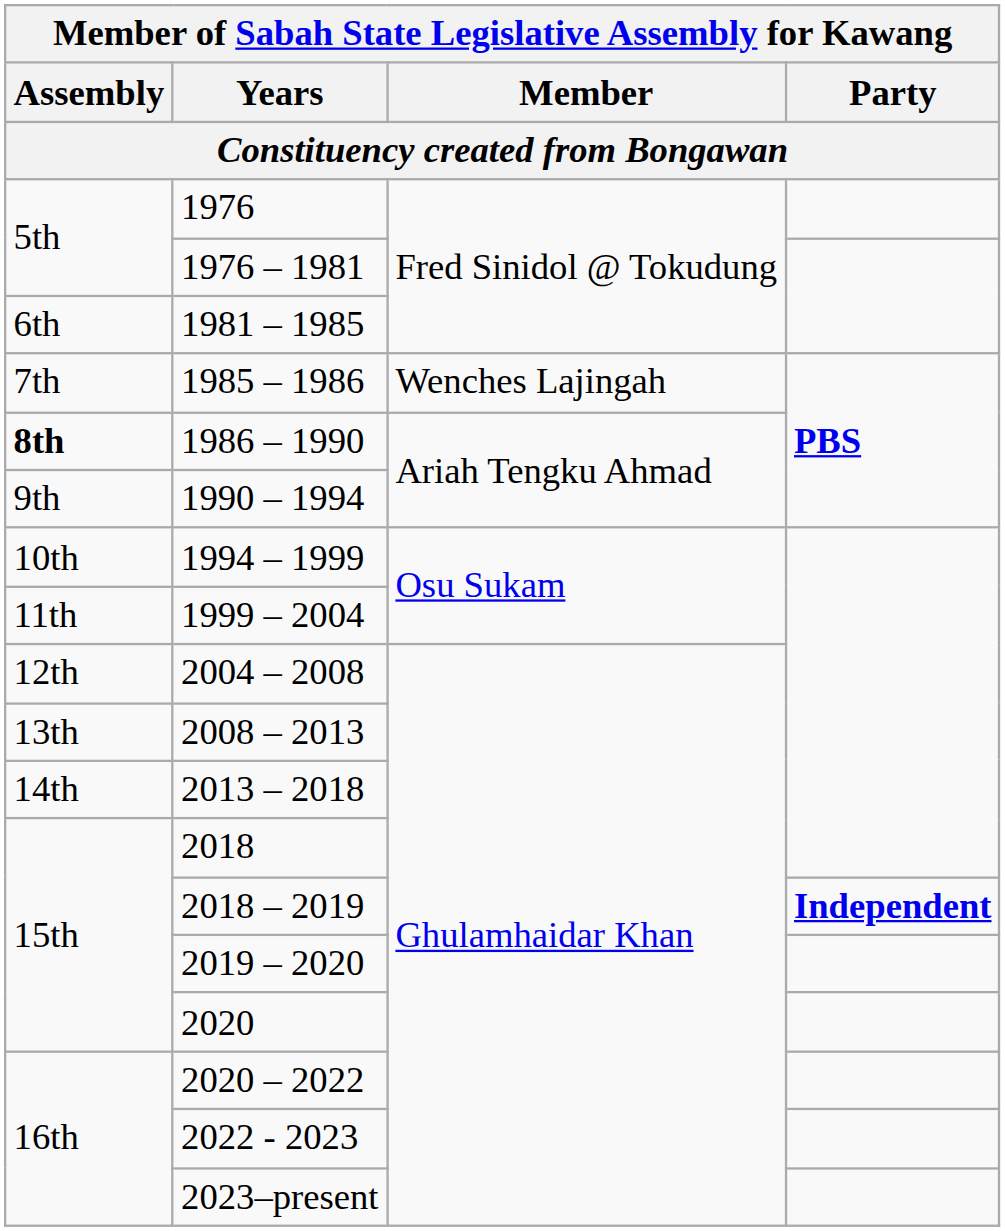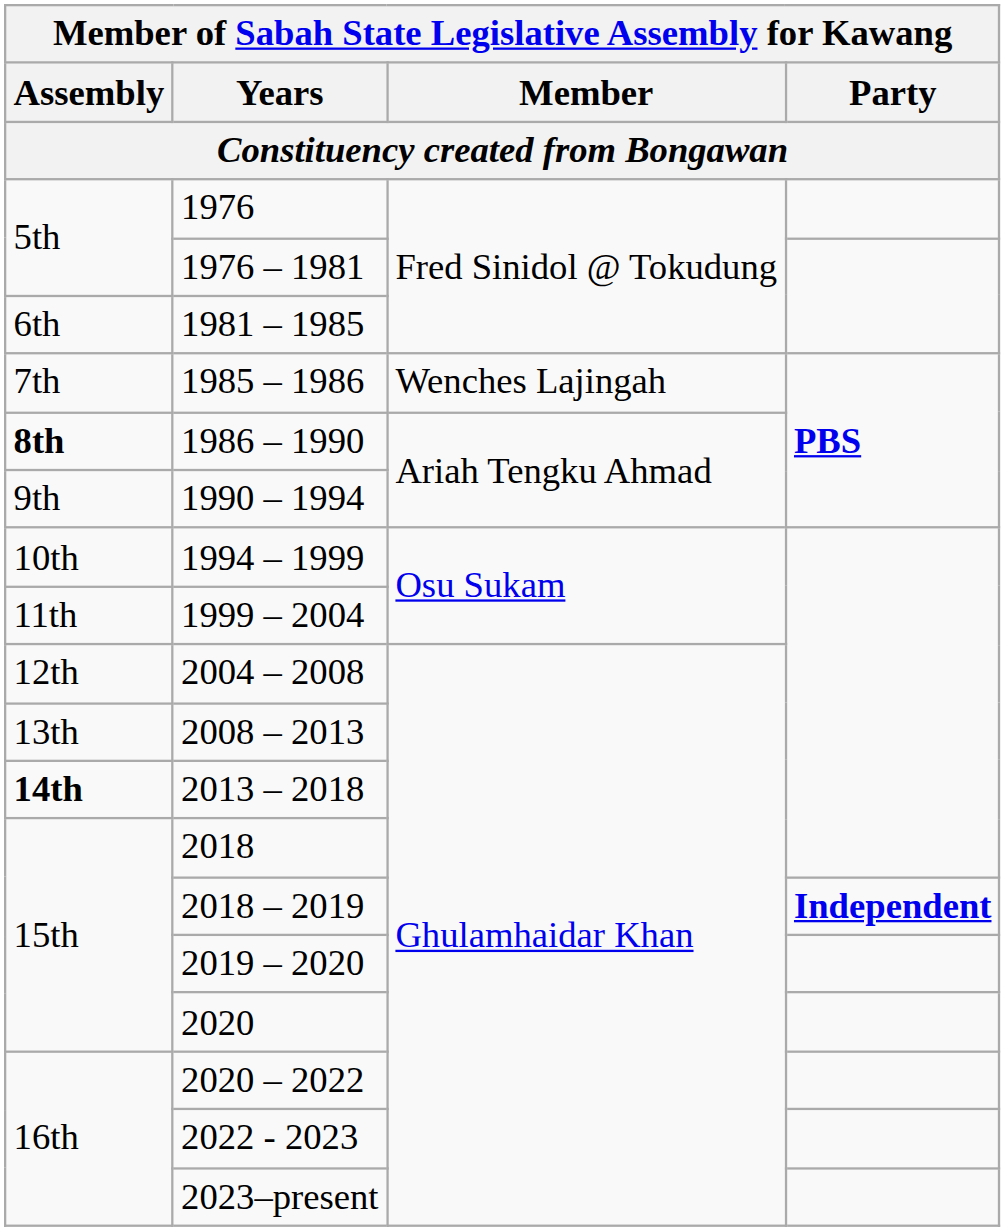2013 – 2018 | Assembly: normal -> bold
